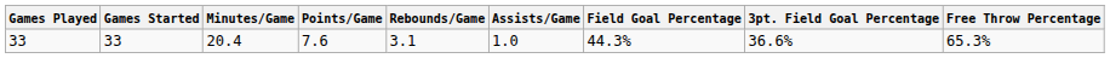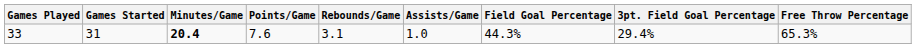row 2 | Games Started: 33 -> 31
row 2 | Minutes/Game: normal -> bold
row 2 | 3pt. Field Goal Percentage: 36.6% -> 29.4%
